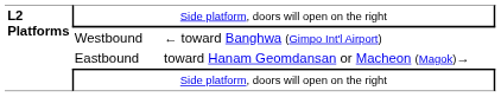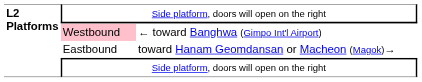Westbound | column 2: no background -> pink background
